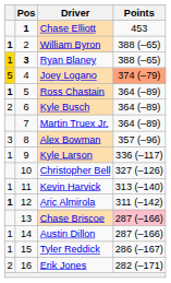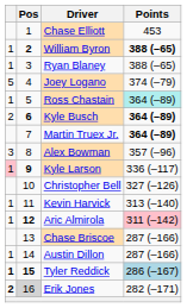Chase Elliott | Pos: bold -> normal
William Byron | column 1: bold -> normal
William Byron | Pos: normal -> bold
William Byron | Points: normal -> bold
Ryan Blaney | column 1: gold background -> no background
Ryan Blaney | Pos: bold -> normal
Joey Logano | column 1: gold background -> no background
Joey Logano | Points: lightsalmon background -> no background
Ross Chastain | column 1: bold -> normal
Ross Chastain | Points: no background -> paleturquoise background
Kyle Busch | Pos: normal -> bold
Kyle Busch | Points: normal -> bold
Martin Truex Jr. | Points: normal -> bold
Kyle Larson | column 1: no background -> pink background
Kyle Larson | Pos: normal -> bold
Aric Almirola | column 1: bold -> normal
Aric Almirola | Pos: normal -> bold
Aric Almirola | Points: no background -> pink background
Chase Briscoe | Points: pink background -> no background
Tyler Reddick | column 1: normal -> bold
Tyler Reddick | Pos: normal -> bold
Tyler Reddick | Points: no background -> lightblue background
Erik Jones | column 1: normal -> bold
Erik Jones | Pos: no background -> lightgrey background
